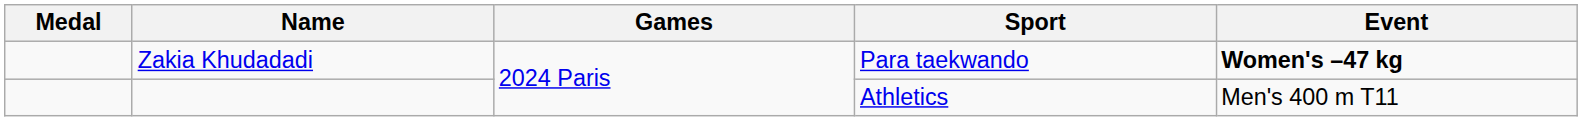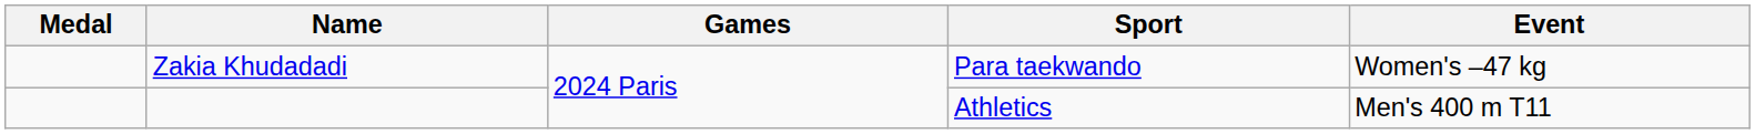Zakia Khudadadi | Event: bold -> normal
